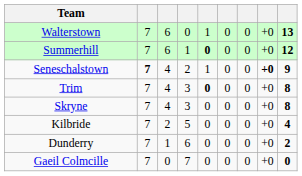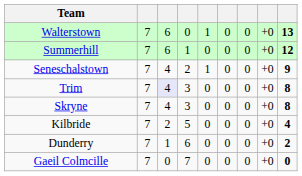Summerhill | column 5: bold -> normal
Seneschalstown | column 2: bold -> normal
Seneschalstown | column 8: bold -> normal
Trim | column 3: no background -> lavender background
Trim | column 5: bold -> normal
